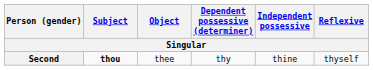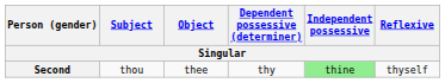Second | Subject: bold -> normal
Second | Independent possessive: no background -> lightgreen background
